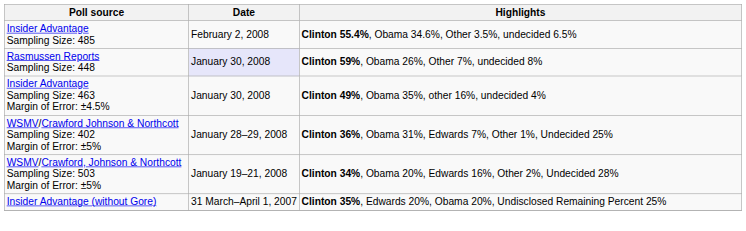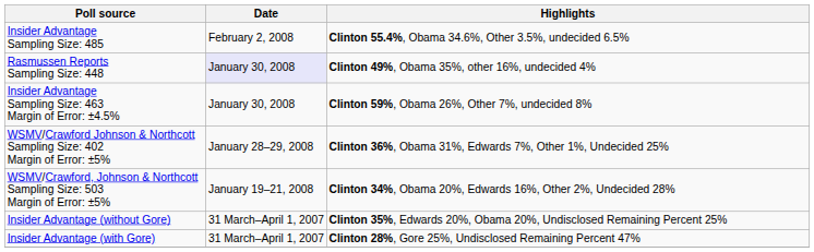Rasmussen Reports Sampling Size: 448 | Highlights: Clinton 59%, Obama 26%, Other 7%, undecided 8% -> Clinton 49%, Obama 35%, other 16%, undecided 4%
Insider Advantage Sampling Size: 463 Margin of Error: ±4.5% | Highlights: Clinton 49%, Obama 35%, other 16%, undecided 4% -> Clinton 59%, Obama 26%, Other 7%, undecided 8%
+ row: Insider Advantage (with Gore) | 31 March–April 1, 2007 | Clinton 28%, Gore 25%, Undisclosed Remaining Percent 47%
